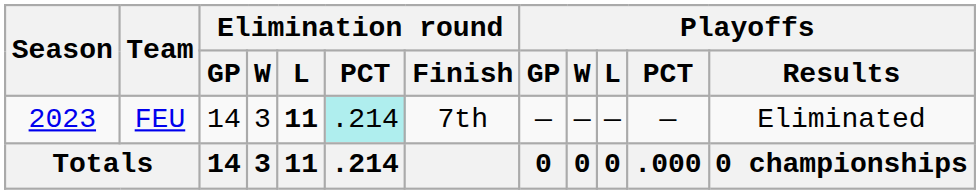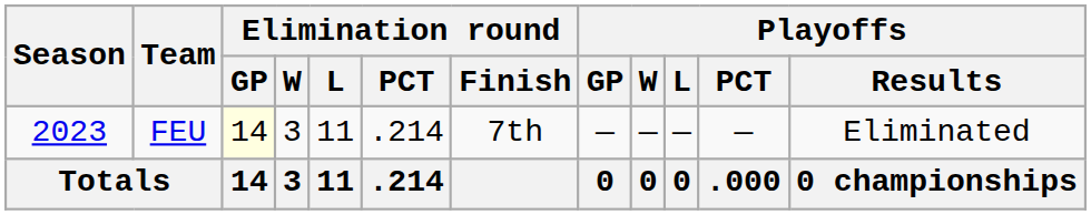FEU | Elimination round / GP: no background -> lightyellow background
FEU | Elimination round / L: bold -> normal
FEU | Elimination round / PCT: paleturquoise background -> no background
